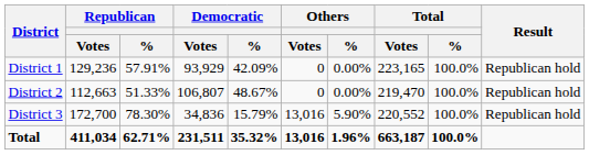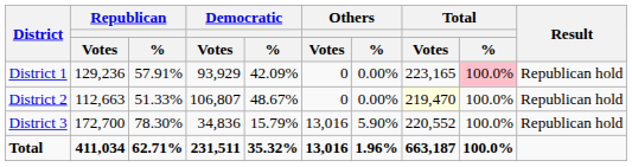District 1 | Total / %: no background -> pink background
District 2 | Total / Votes: no background -> lightyellow background
